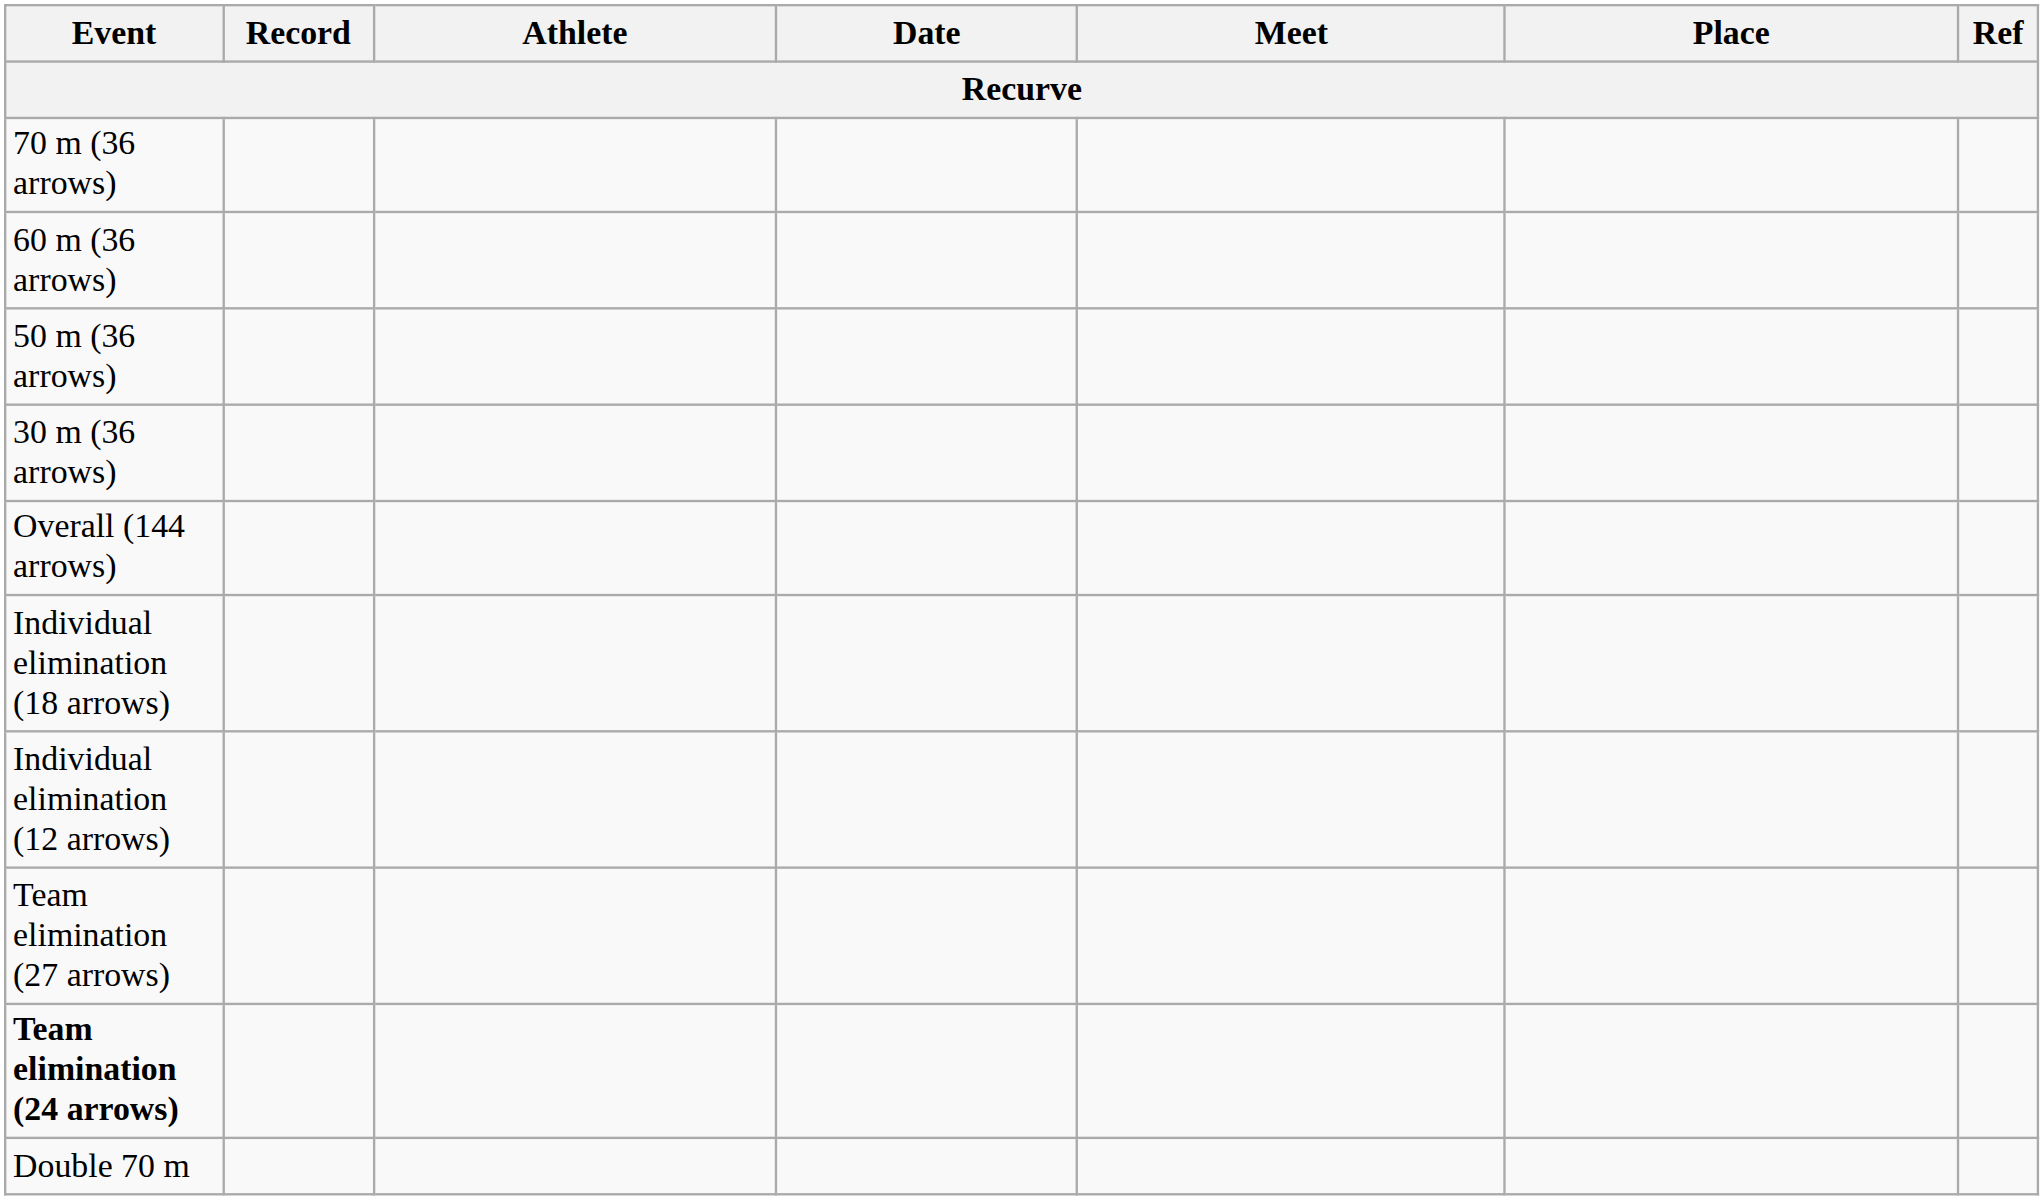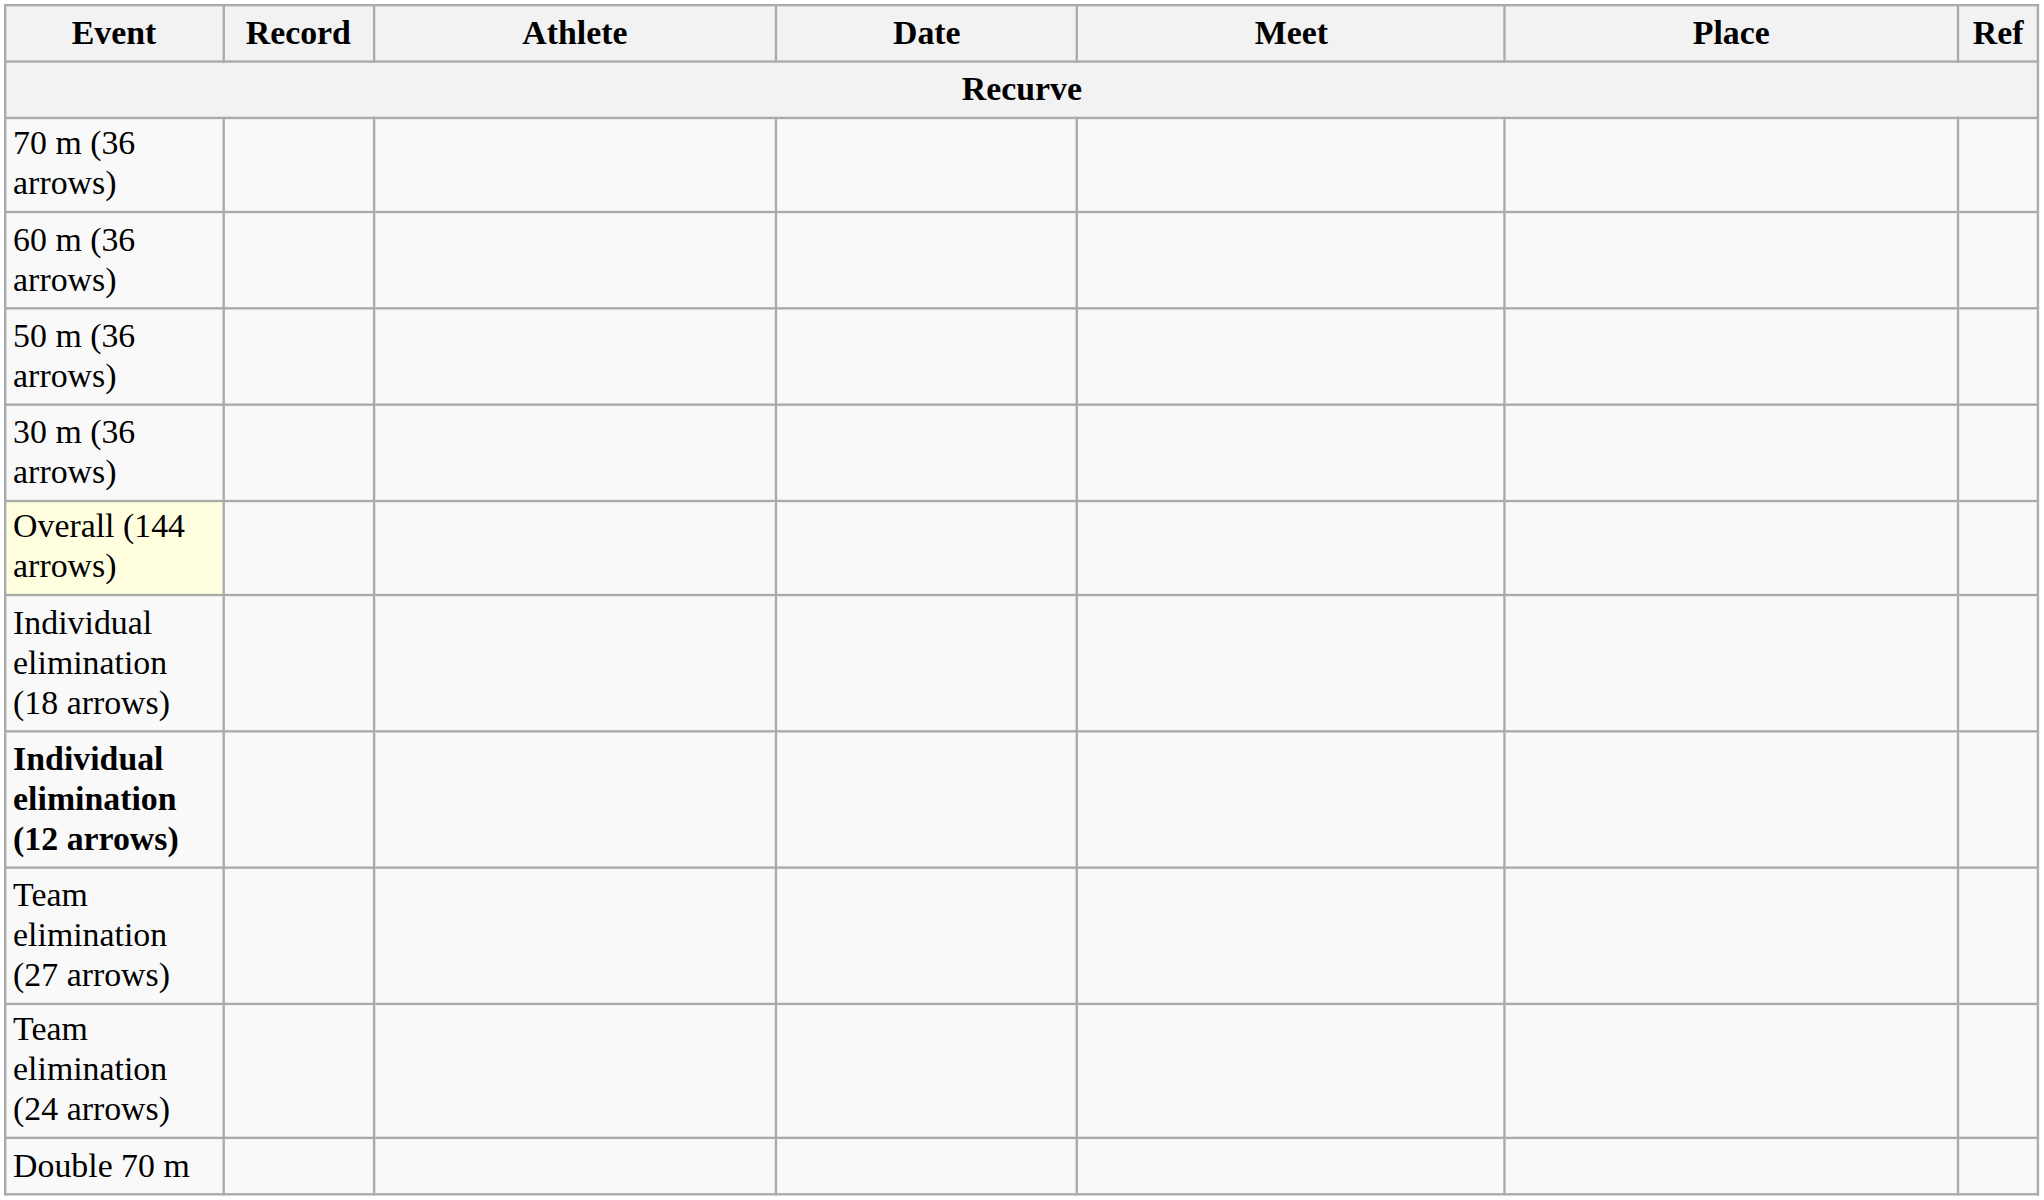Overall (144 arrows) | Event: no background -> lightyellow background
Individual elimination (12 arrows) | Event: normal -> bold
Team elimination (24 arrows) | Event: bold -> normal
